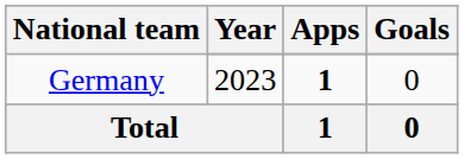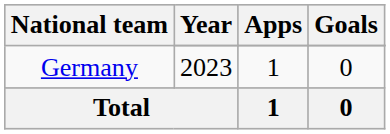2023 | Apps: bold -> normal
